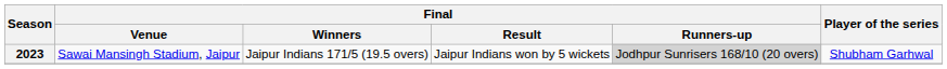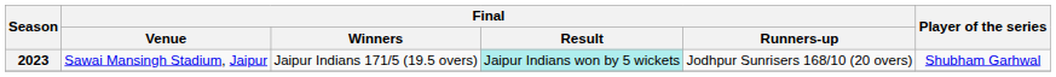2023 | Final / Result: no background -> paleturquoise background
2023 | Final / Runners-up: lightgrey background -> no background
